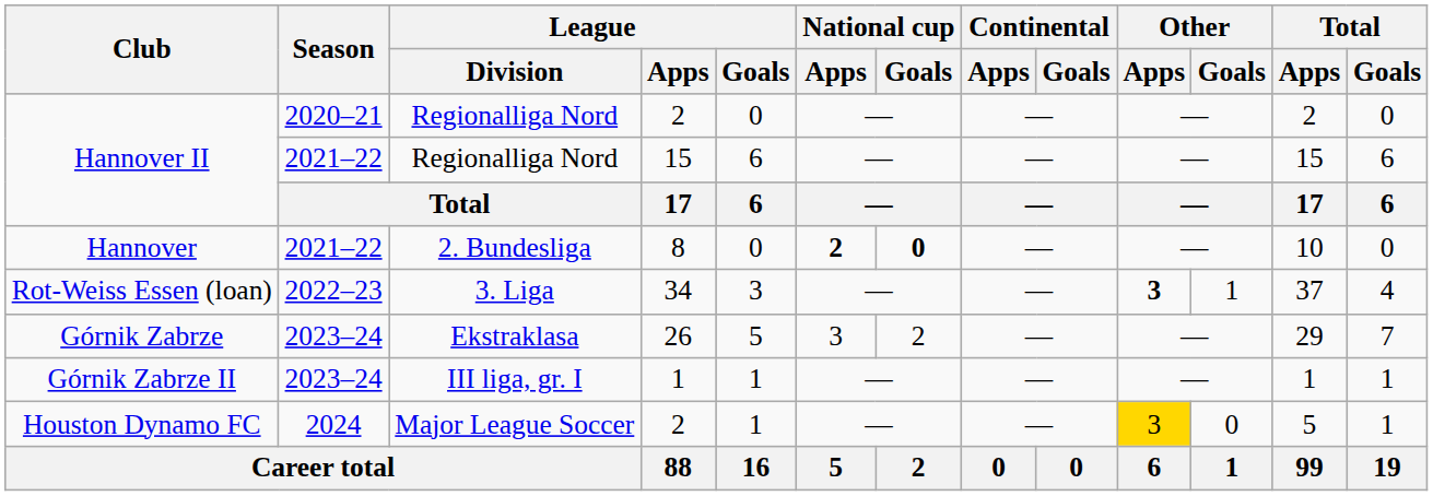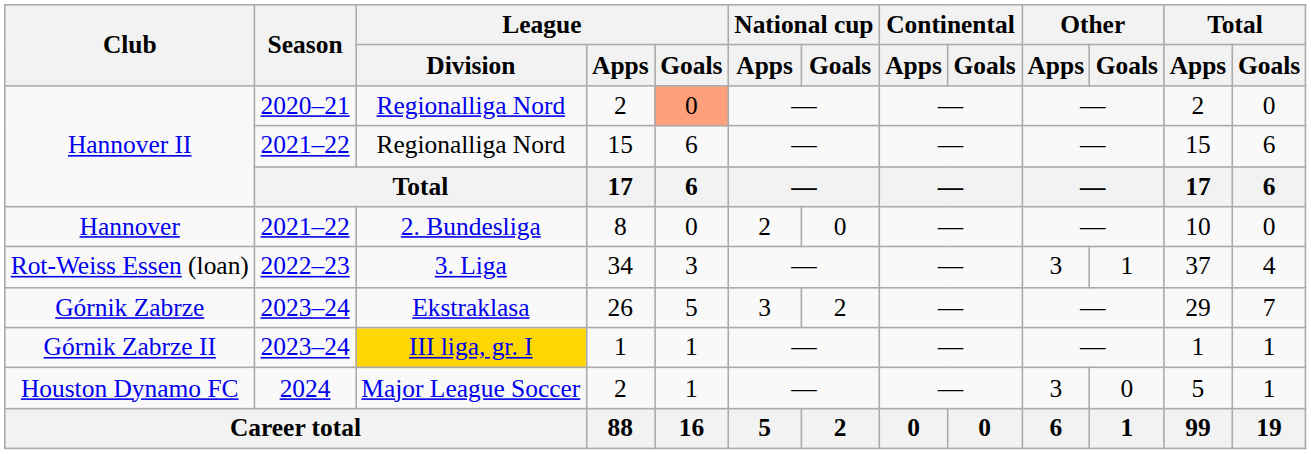Hannover II / 2 | League / Goals: no background -> lightsalmon background
Hannover | National cup / Apps: bold -> normal
Hannover | National cup / Goals: bold -> normal
Rot-Weiss Essen (loan) | Other / Apps: bold -> normal
Górnik Zabrze II | League / Division: no background -> gold background
Houston Dynamo FC | Other / Apps: gold background -> no background
